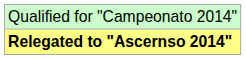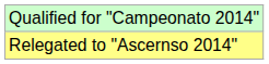row 2 | column 1: bold -> normal
